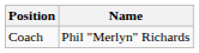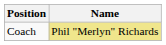Coach | Name: no background -> khaki background
